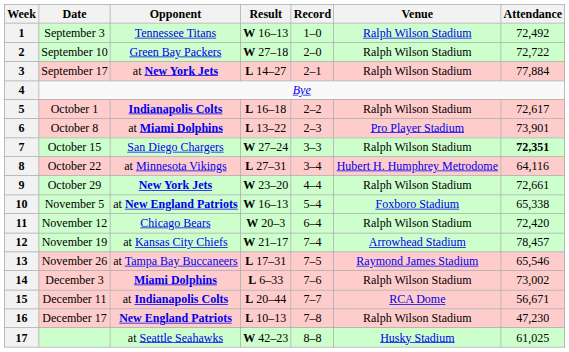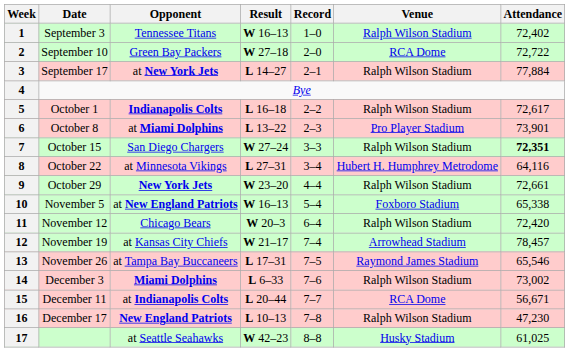1 | Attendance: 72,492 -> 72,402
2 | Venue: Ralph Wilson Stadium -> RCA Dome
